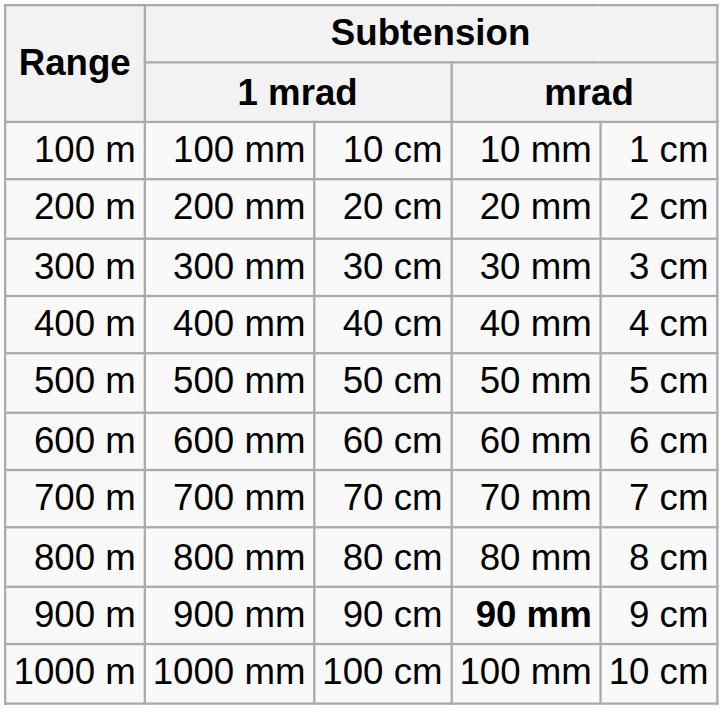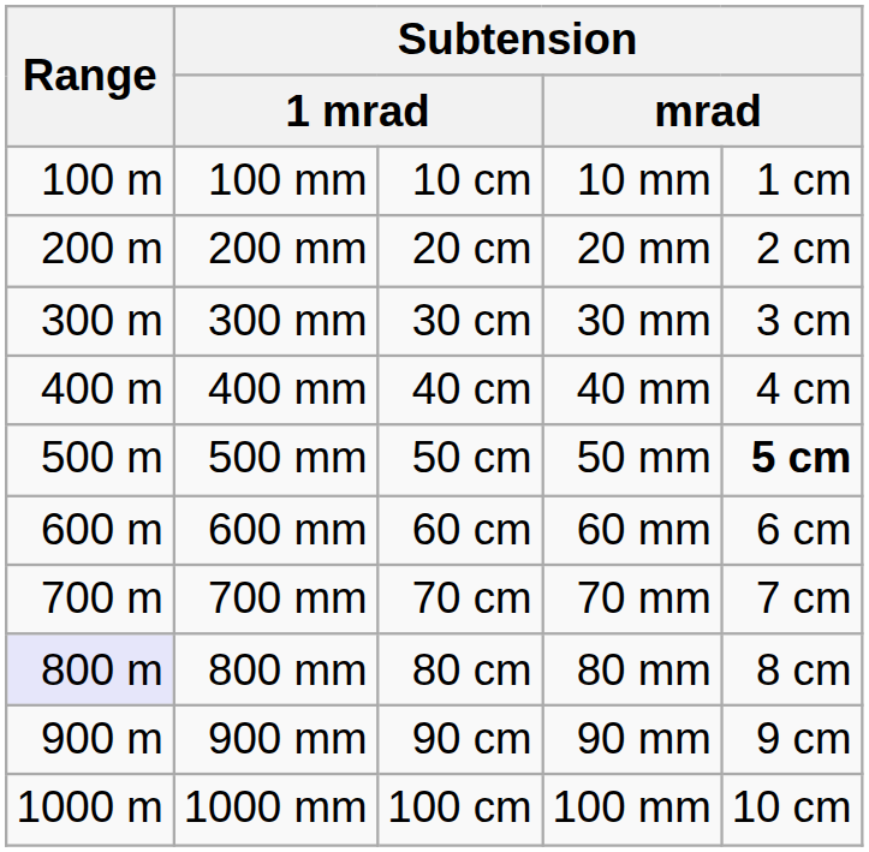500 mm | column 5: normal -> bold
800 mm | Range: no background -> lavender background
900 mm | column 4: bold -> normal
